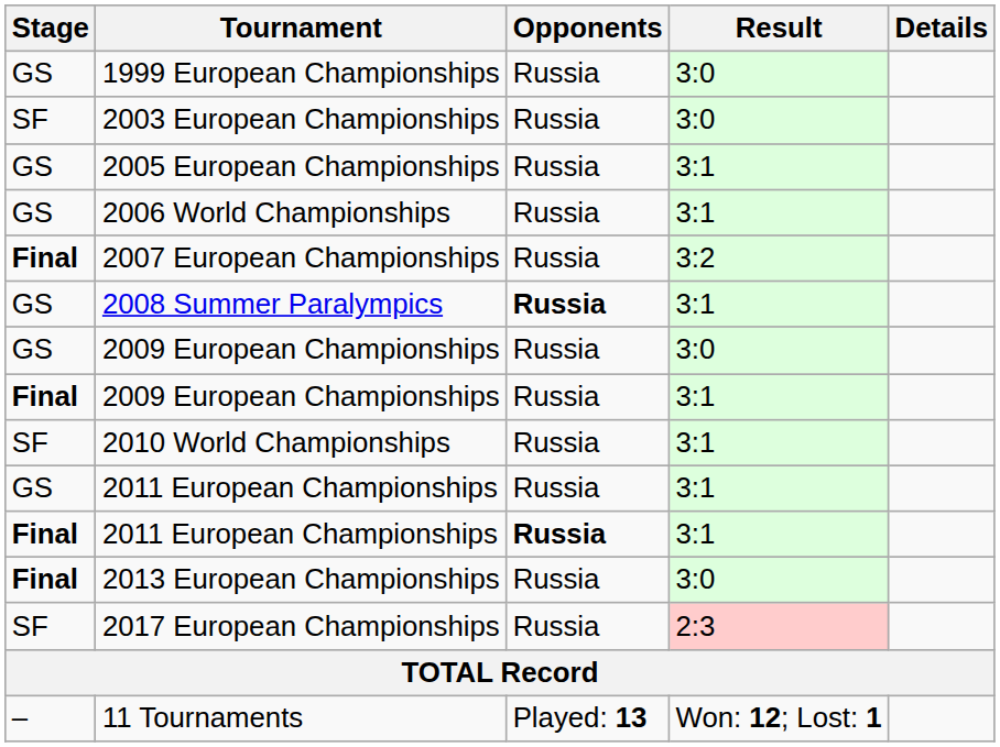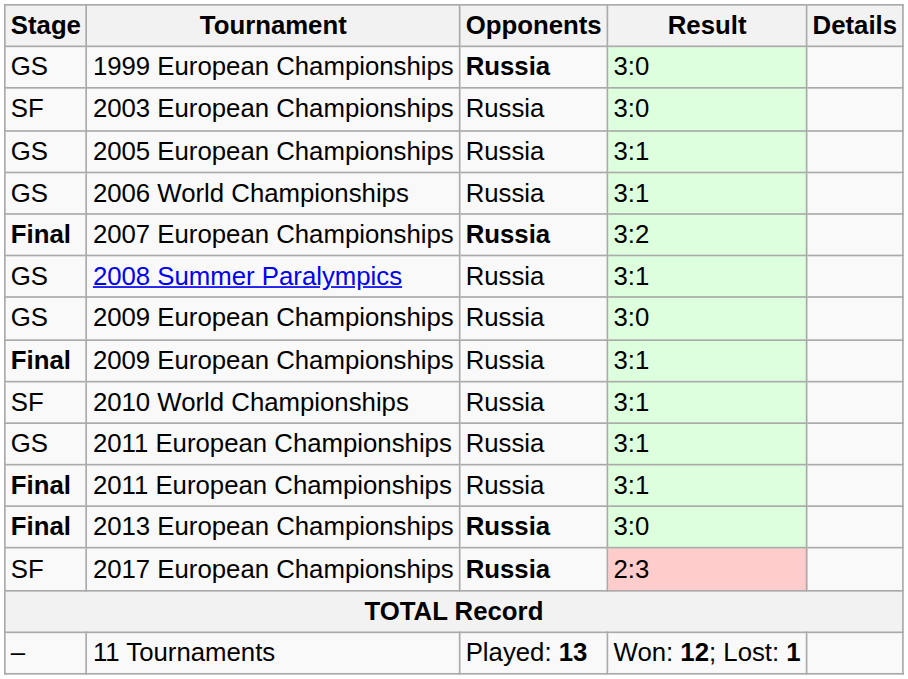1999 European Championships | Opponents: normal -> bold
2007 European Championships | Opponents: normal -> bold
2008 Summer Paralympics | Opponents: bold -> normal
Final / 2011 European Championships | Opponents: bold -> normal
2013 European Championships | Opponents: normal -> bold
2017 European Championships | Opponents: normal -> bold
